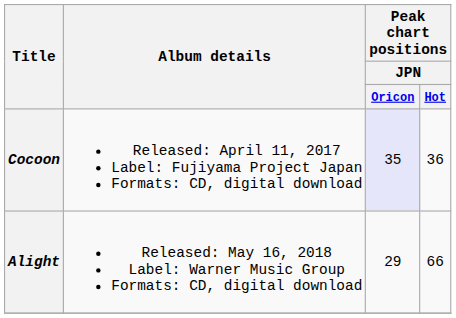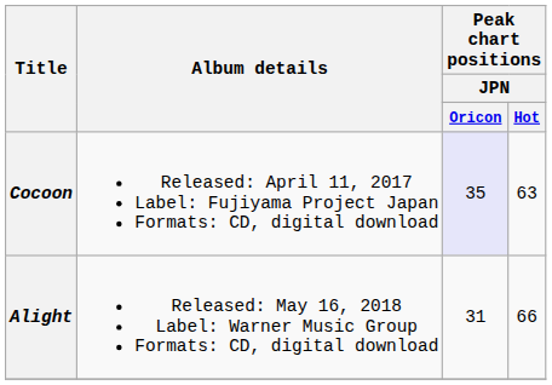Cocoon | Peak chart positions / JPN / Hot: 36 -> 63
Alight | Peak chart positions / JPN / Oricon: 29 -> 31
